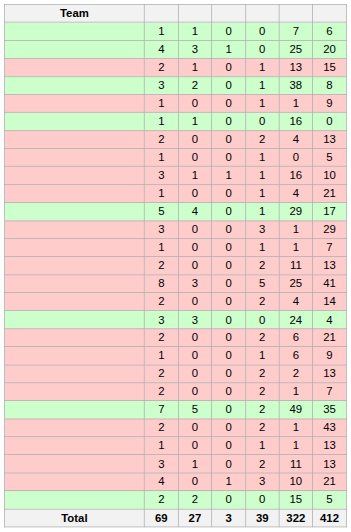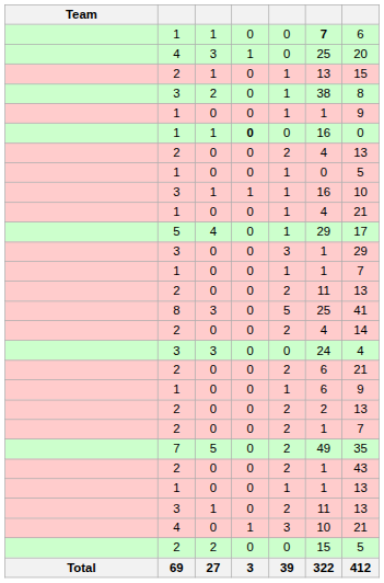row 2 | column 6: normal -> bold
row 7 | column 4: normal -> bold
